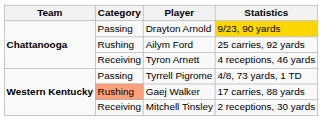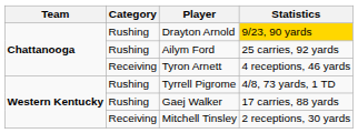Drayton Arnold | Category: Passing -> Rushing
Tyrrell Pigrome | Category: Passing -> Rushing
Gaej Walker | Category: lightsalmon background -> no background
